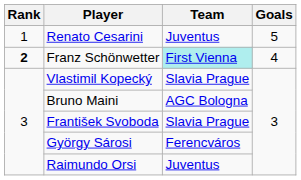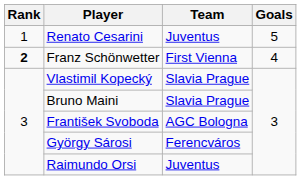Franz Schönwetter | Team: paleturquoise background -> no background
Bruno Maini | Team: AGC Bologna -> Slavia Prague
František Svoboda | Team: Slavia Prague -> AGC Bologna
